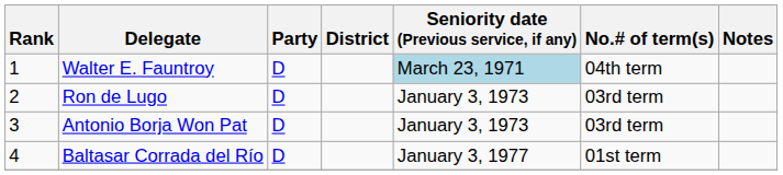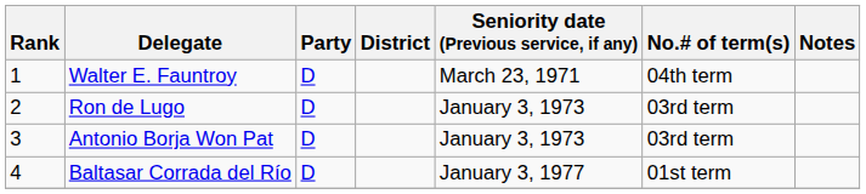Walter E. Fauntroy | Seniority date (Previous service, if any): lightblue background -> no background
